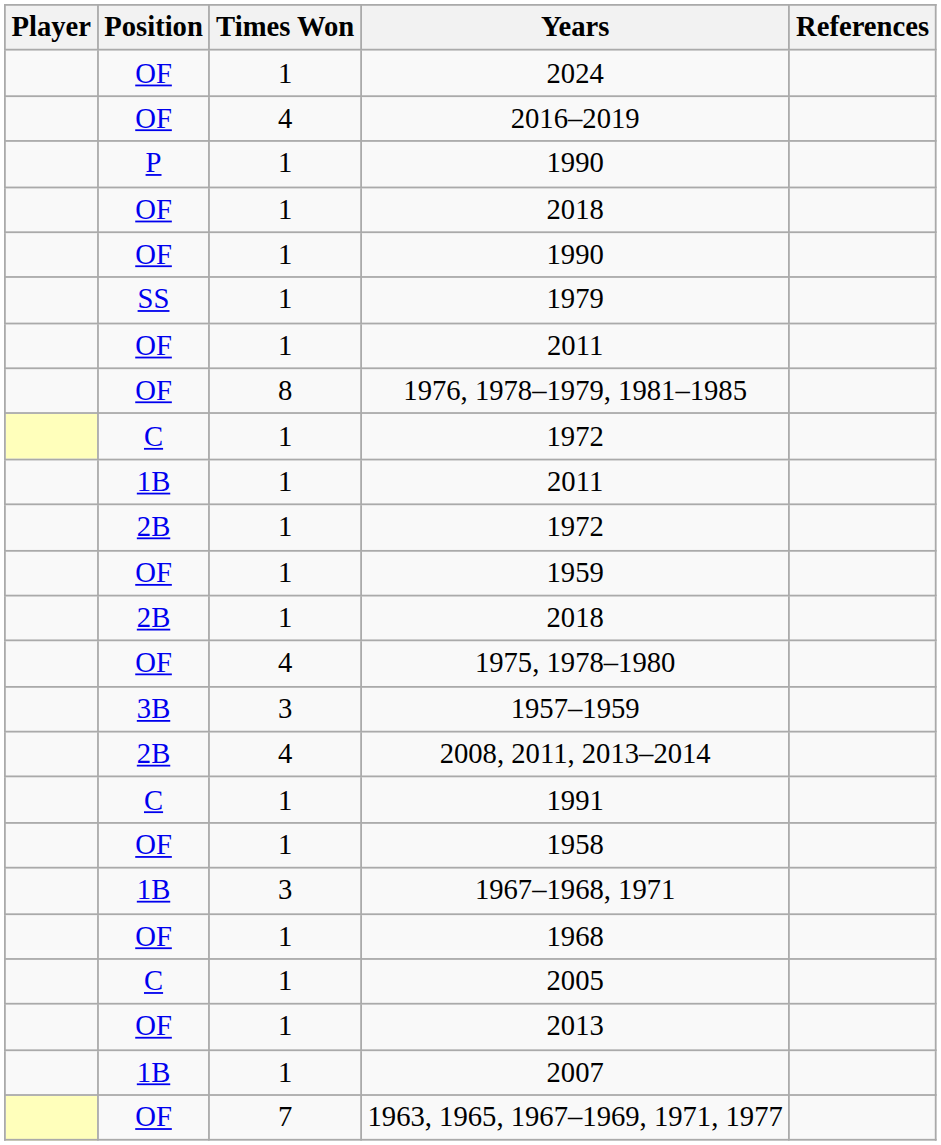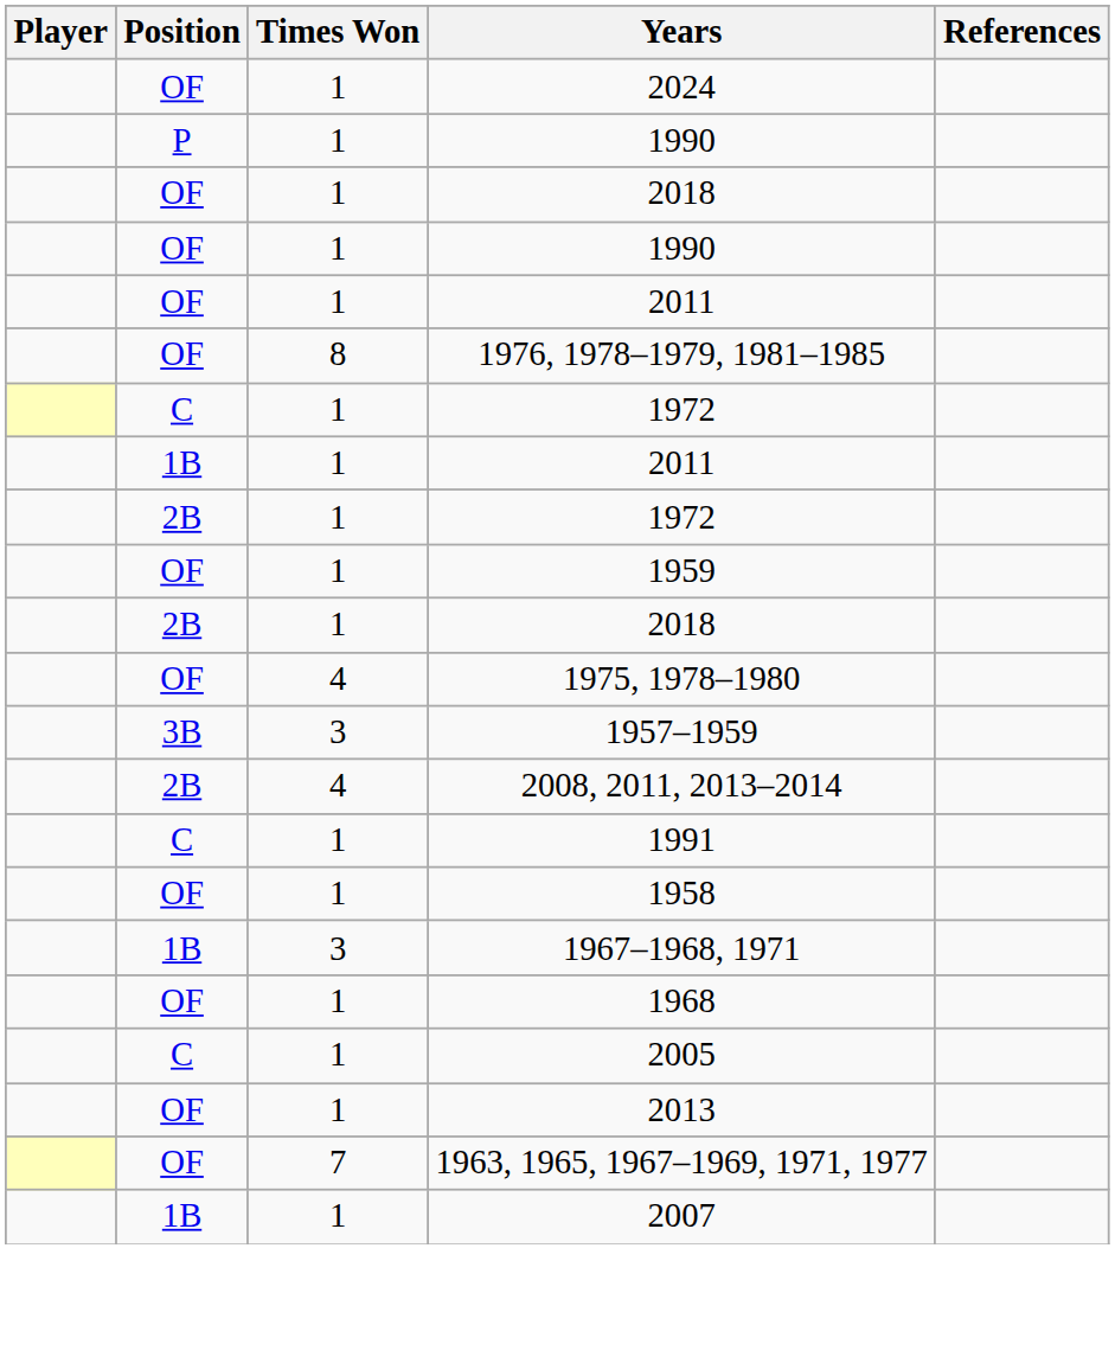- row: OF | 4 | 2016–2019
- row: SS | 1 | 1979
rows swapped: 1963, 1965, 1967–1969, 1971, 1977 <-> 2007
